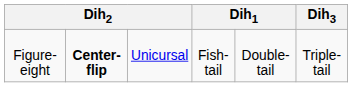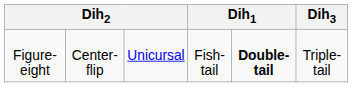Figure-eight | column 2: bold -> normal
Figure-eight | column 5: normal -> bold
